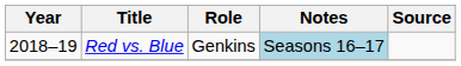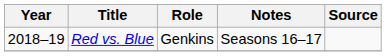Red vs. Blue | Notes: lightblue background -> no background
